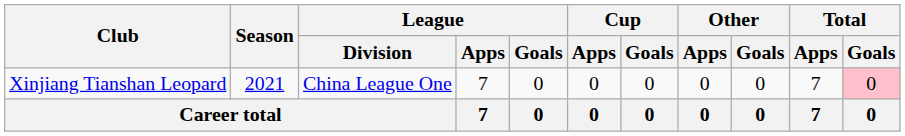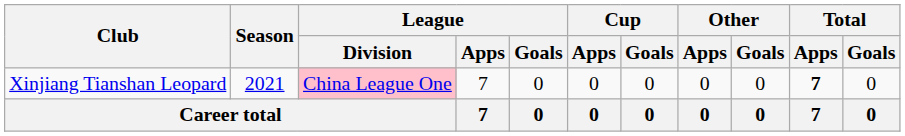Xinjiang Tianshan Leopard | League / Division: no background -> pink background
Xinjiang Tianshan Leopard | Total / Apps: normal -> bold
Xinjiang Tianshan Leopard | Total / Goals: pink background -> no background
